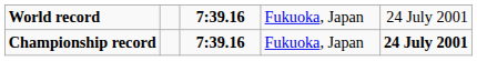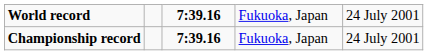Championship record | column 5: bold -> normal
